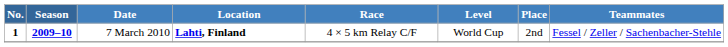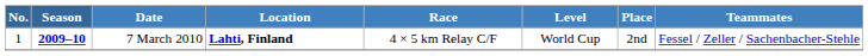7 March 2010 | No.: bold -> normal
